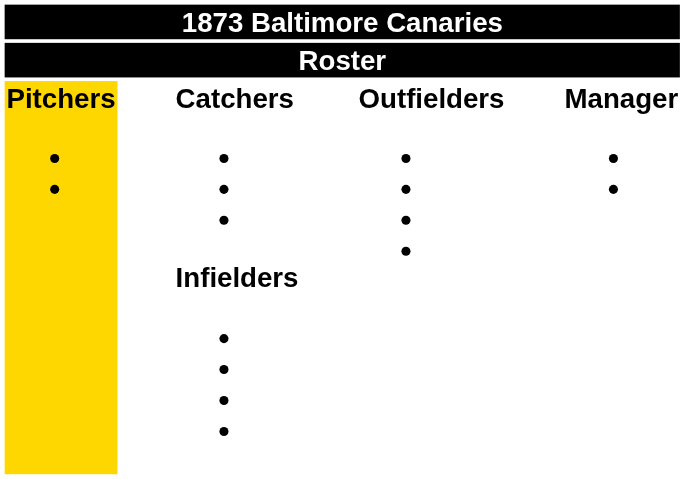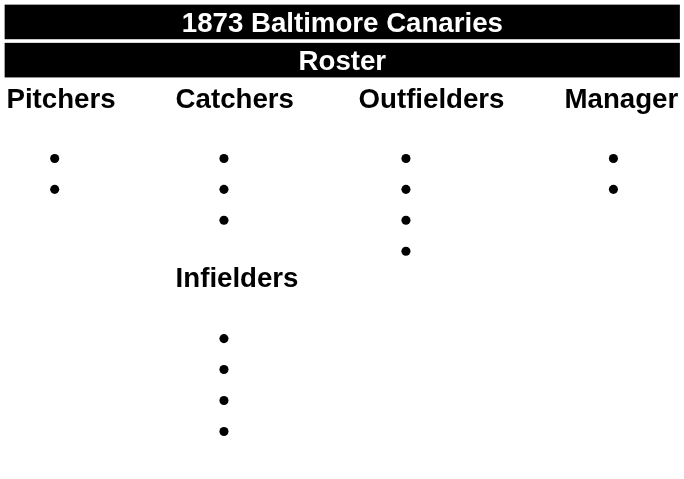Pitchers | column 1: gold background -> no background
